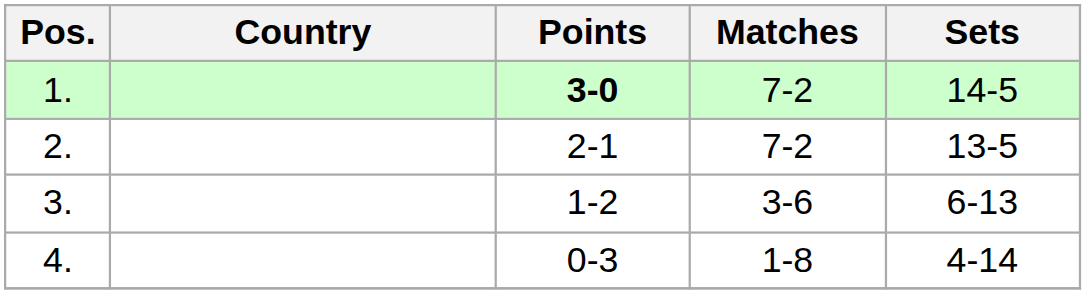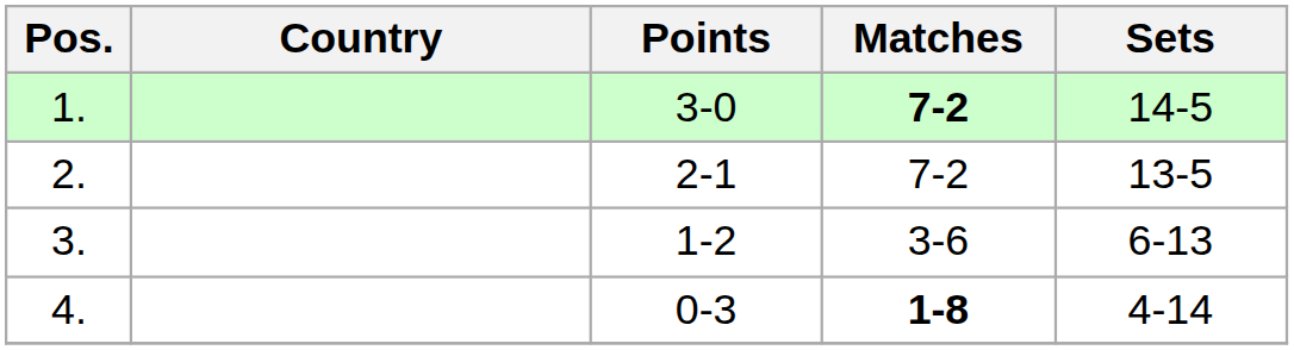1. | Points: bold -> normal
1. | Matches: normal -> bold
4. | Matches: normal -> bold
